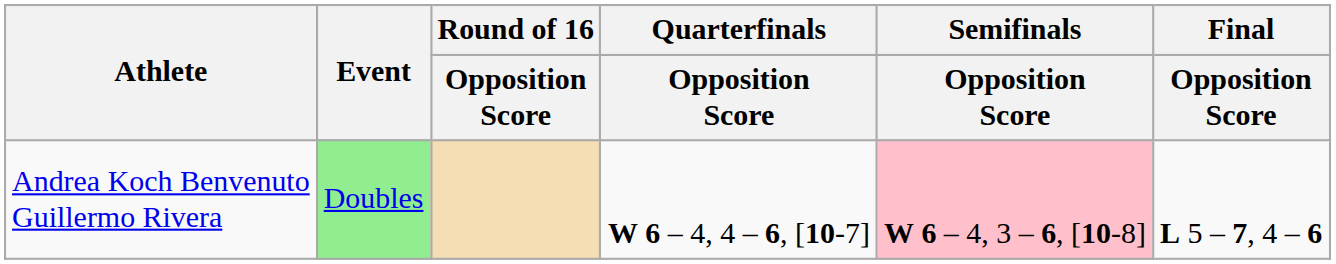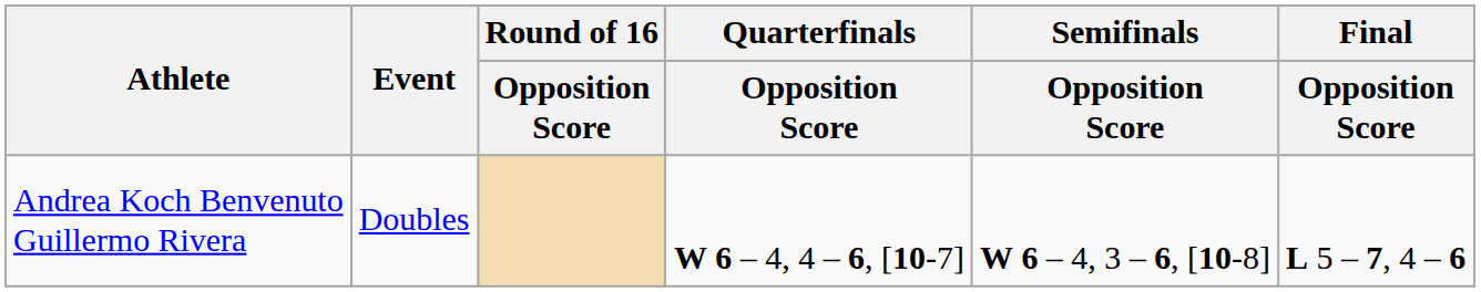Andrea Koch Benvenuto Guillermo Rivera | Event: lightgreen background -> no background
Andrea Koch Benvenuto Guillermo Rivera | Semifinals / Opposition Score: pink background -> no background
